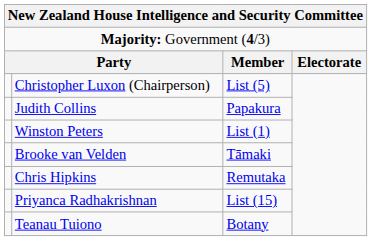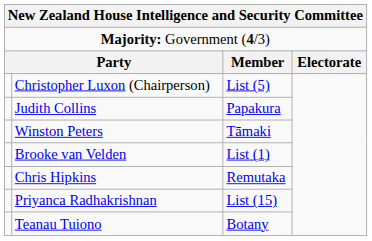Winston Peters | column 3: List (1) -> Tāmaki
Brooke van Velden | column 3: Tāmaki -> List (1)
